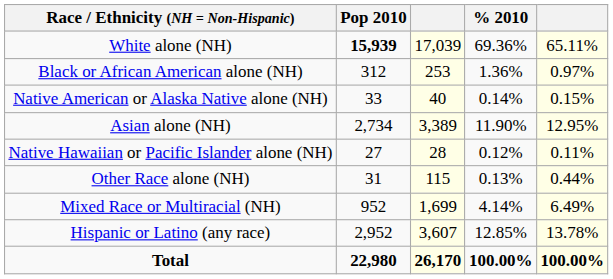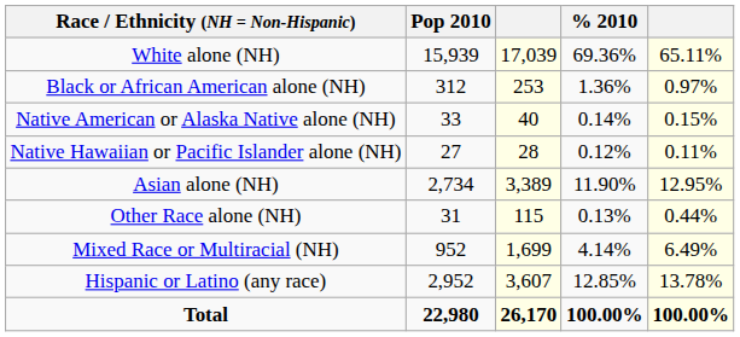White alone (NH) | Pop 2010: bold -> normal
rows swapped: Asian alone (NH) <-> Native Hawaiian or Pacific Islander alone (NH)
